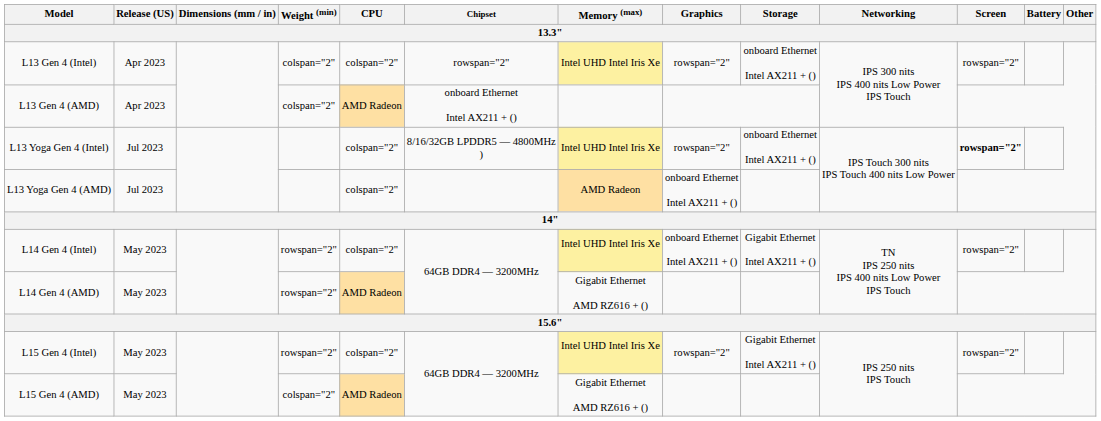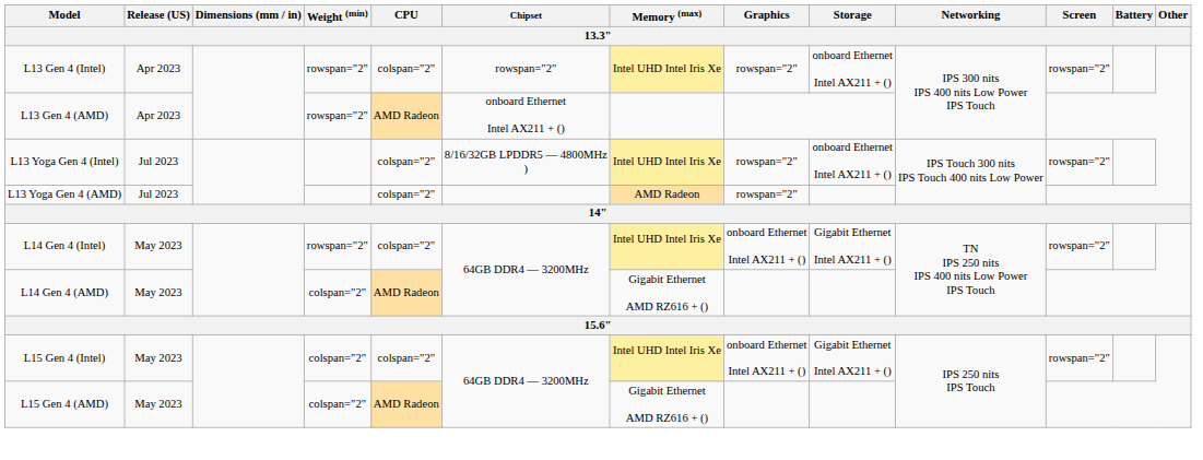L13 Gen 4 (Intel) | Weight (min): colspan="2" -> rowspan="2"
L13 Gen 4 (AMD) | Weight (min): colspan="2" -> rowspan="2"
L13 Yoga Gen 4 (Intel) | Screen: bold -> normal
L13 Yoga Gen 4 (AMD) | Graphics: onboard Ethernet Intel AX211 + () -> rowspan="2"
L14 Gen 4 (AMD) | Weight (min): rowspan="2" -> colspan="2"
L15 Gen 4 (Intel) | Weight (min): rowspan="2" -> colspan="2"
L15 Gen 4 (Intel) | Graphics: rowspan="2" -> onboard Ethernet Intel AX211 + ()
